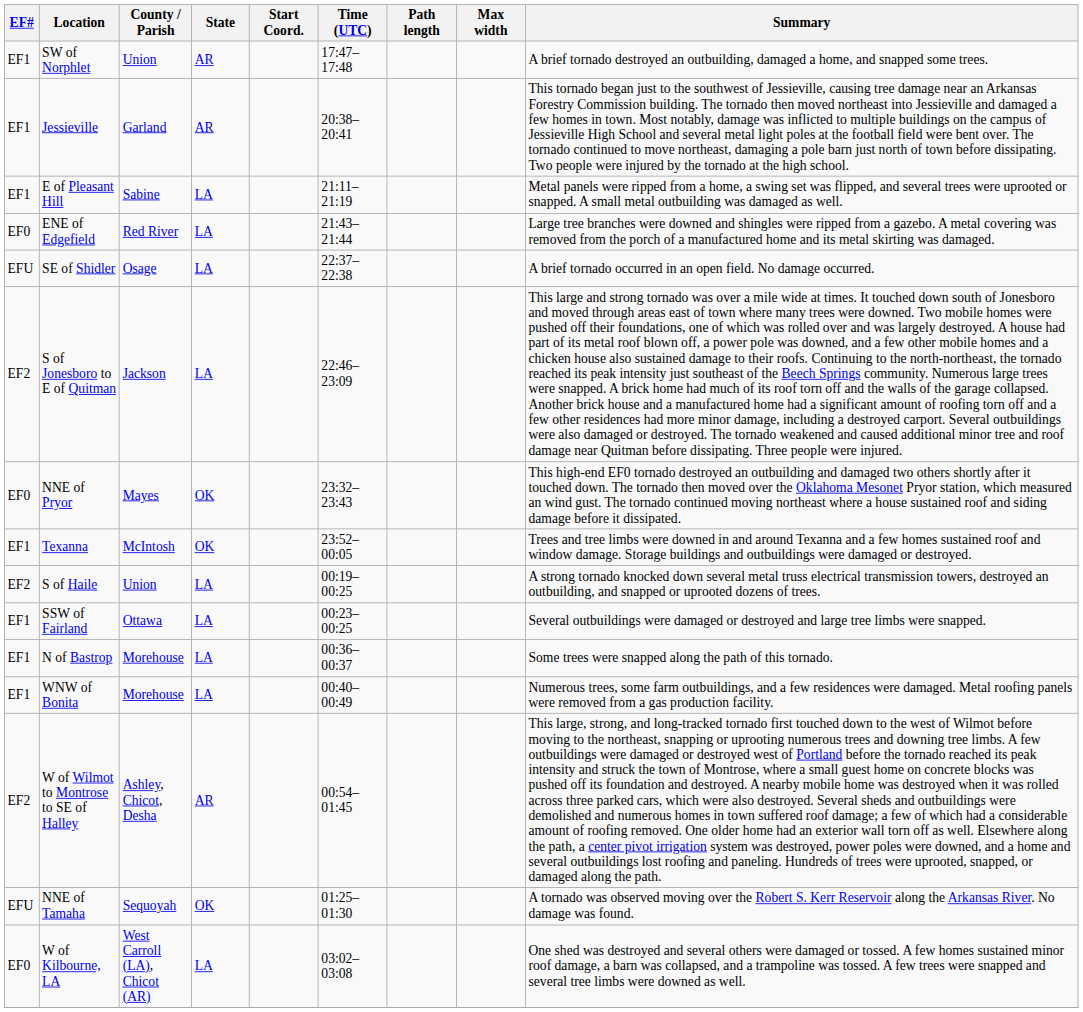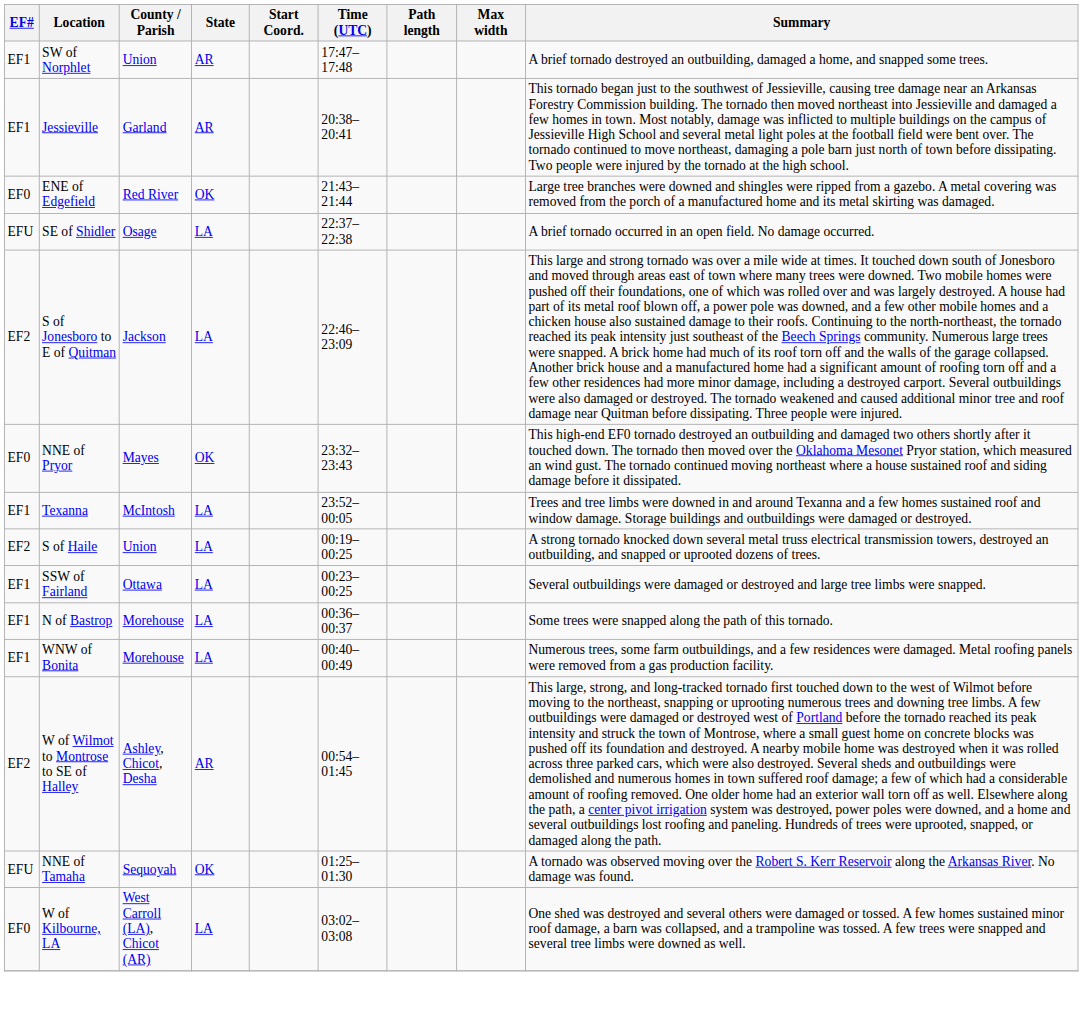- row: EF1 | E of Pleasant Hill | Sabine | LA | 21:11–21:19 | Metal panels were ripped from a home, a swing set was flipped, and several trees were uprooted or snapped. A small metal outbuilding was damaged as well.
ENE of Edgefield | State: LA -> OK
Texanna | State: OK -> LA
